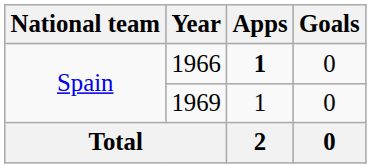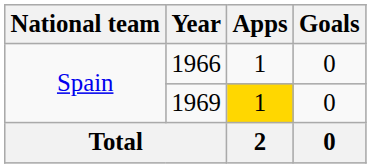1966 | Apps: bold -> normal
1969 | Apps: no background -> gold background
